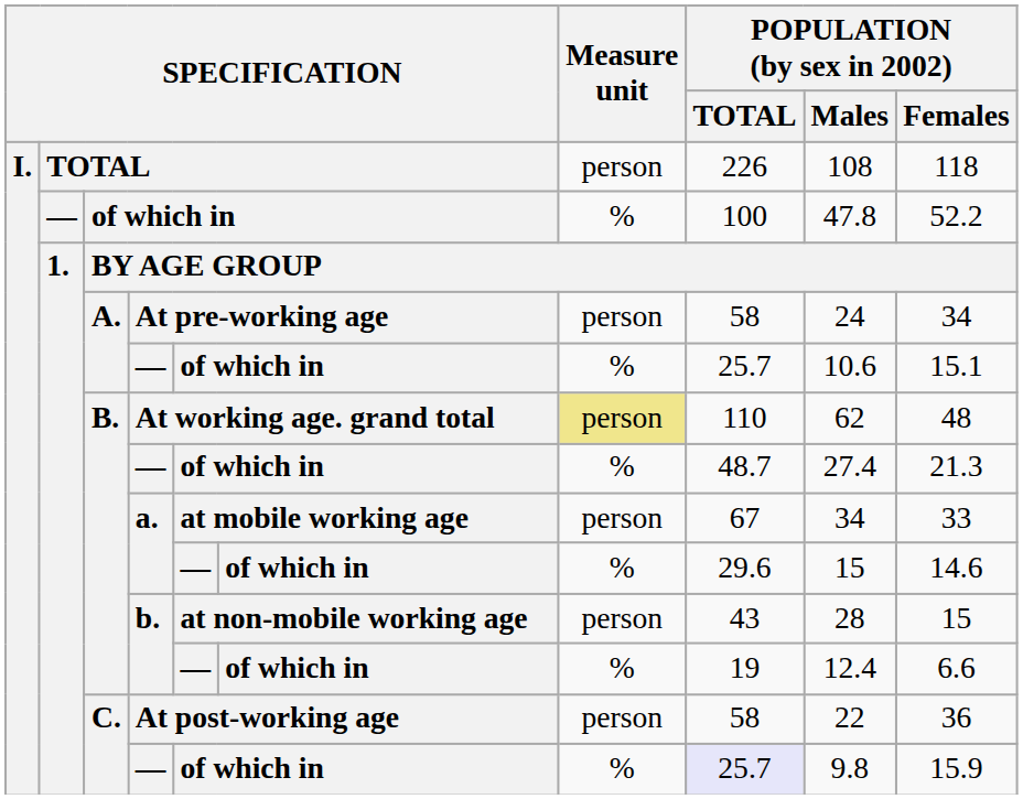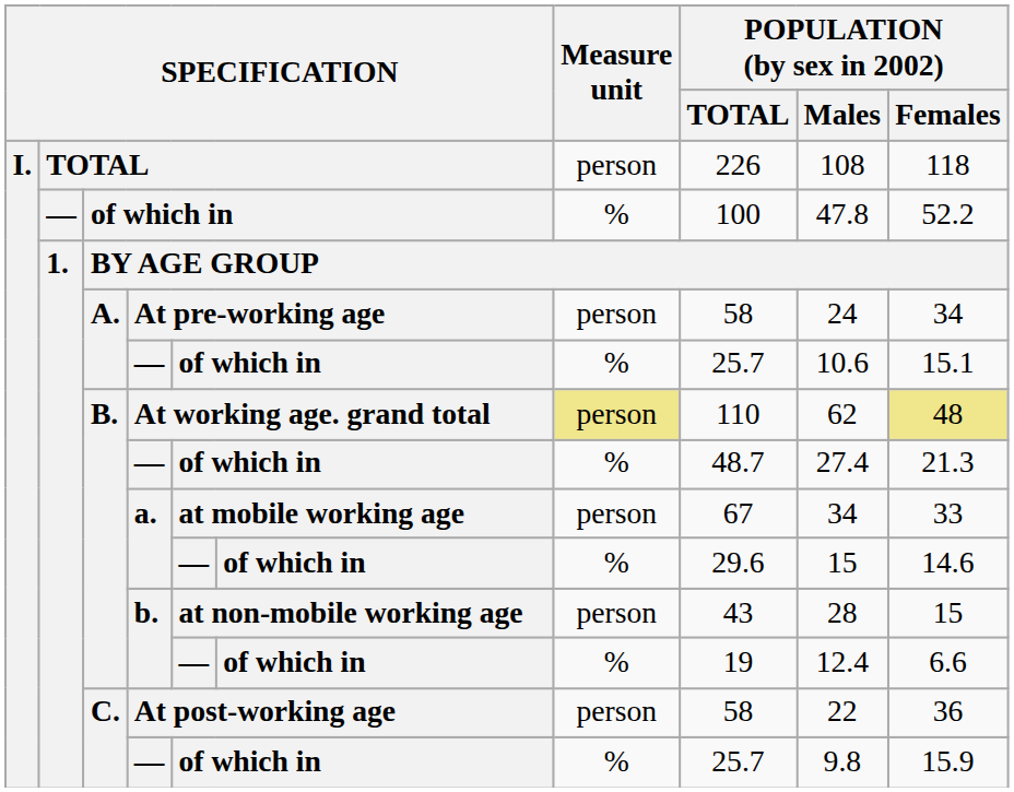At working age. grand total | POPULATION (by sex in 2002) / Females: no background -> khaki background
C. / — | POPULATION (by sex in 2002) / TOTAL: lavender background -> no background
